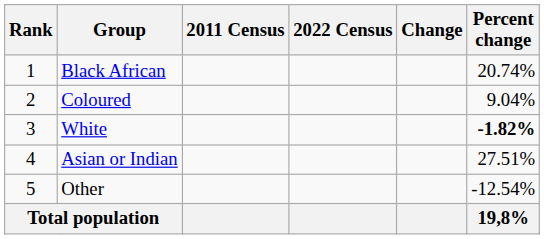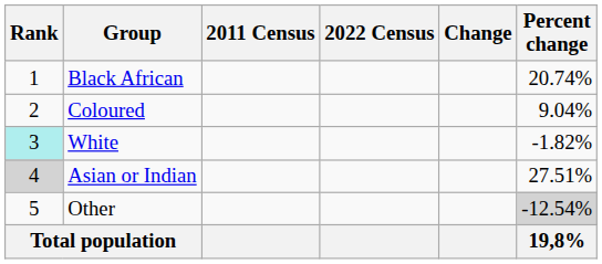White | Rank: no background -> paleturquoise background
White | Percent change: bold -> normal
Asian or Indian | Rank: no background -> lightgrey background
Other | Percent change: no background -> lightgrey background
